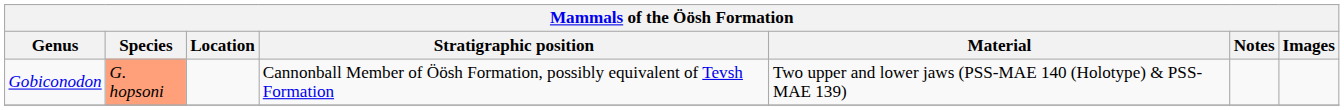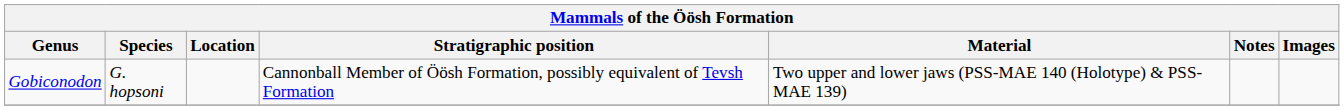Gobiconodon | Species: lightsalmon background -> no background
